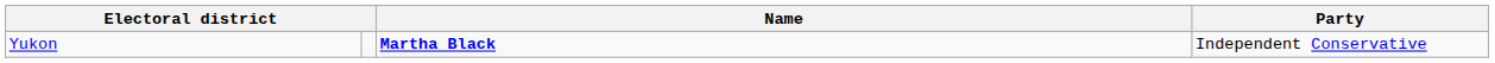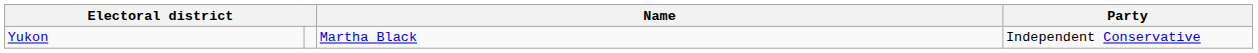Yukon | Name: bold -> normal
